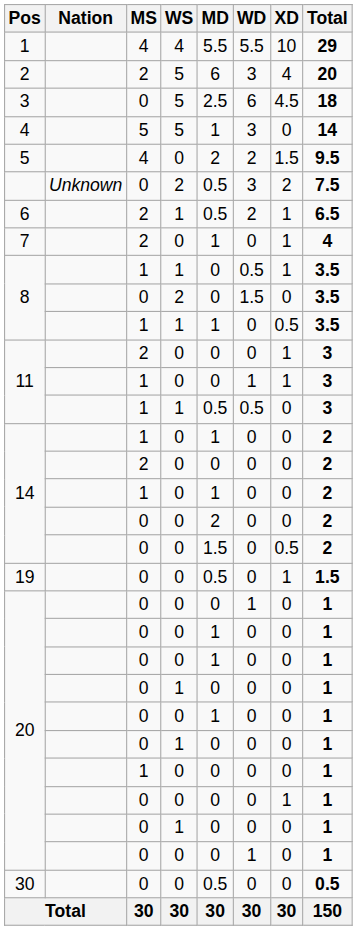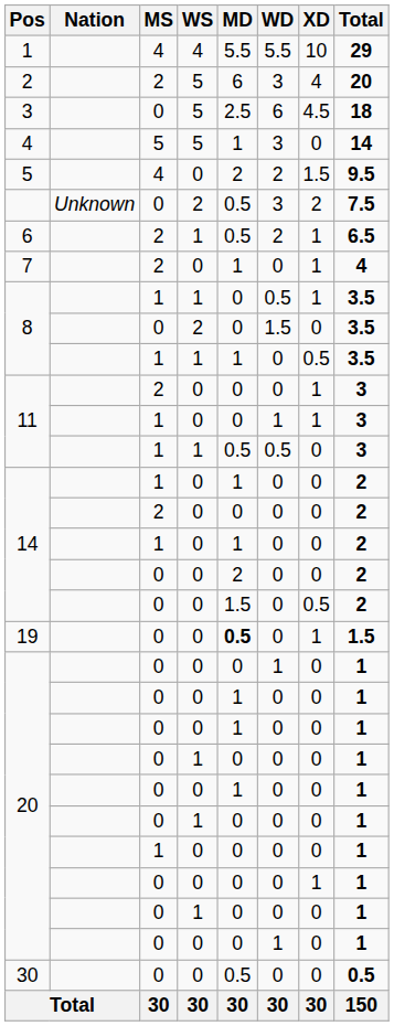19 | MD: normal -> bold
